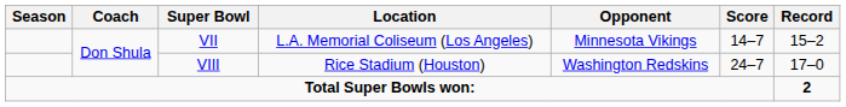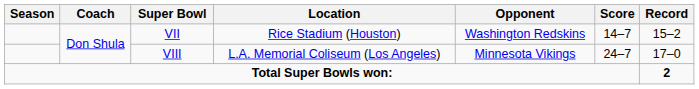VII | Location: L.A. Memorial Coliseum (Los Angeles) -> Rice Stadium (Houston)
VII | Opponent: Minnesota Vikings -> Washington Redskins
VIII | Location: Rice Stadium (Houston) -> L.A. Memorial Coliseum (Los Angeles)
VIII | Opponent: Washington Redskins -> Minnesota Vikings
